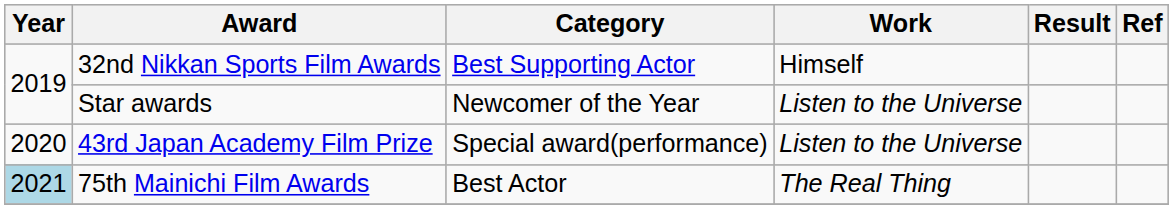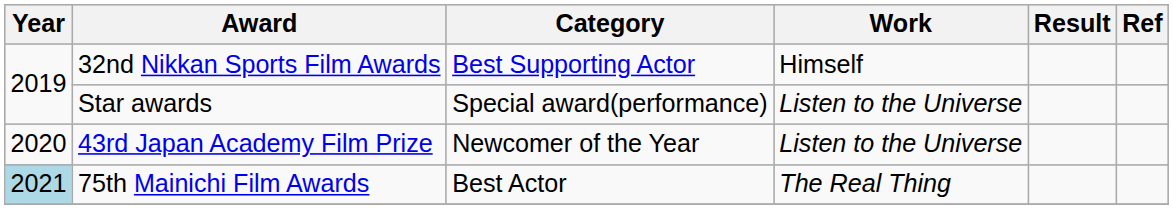Star awards | Category: Newcomer of the Year -> Special award(performance)
43rd Japan Academy Film Prize | Category: Special award(performance) -> Newcomer of the Year
